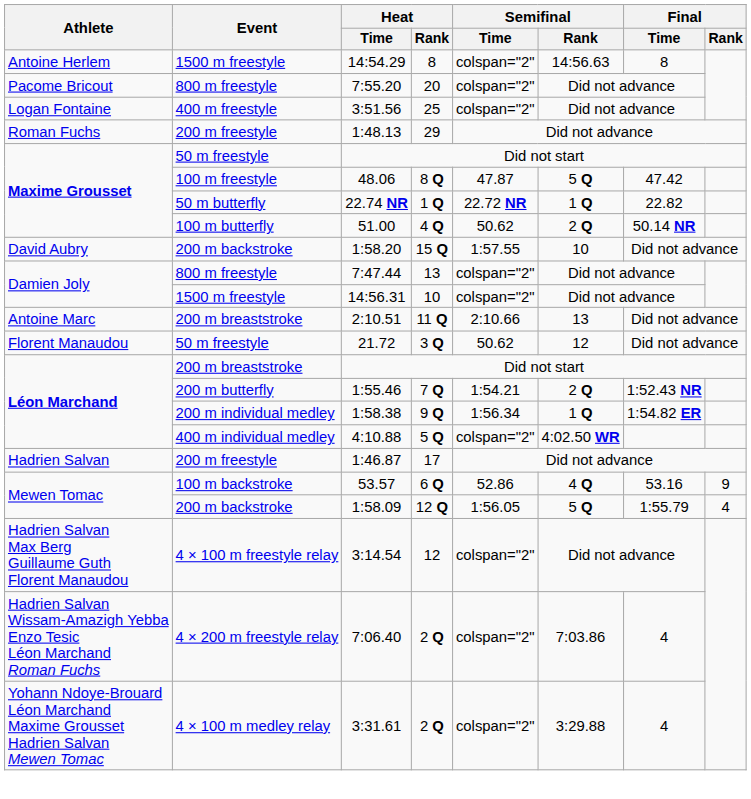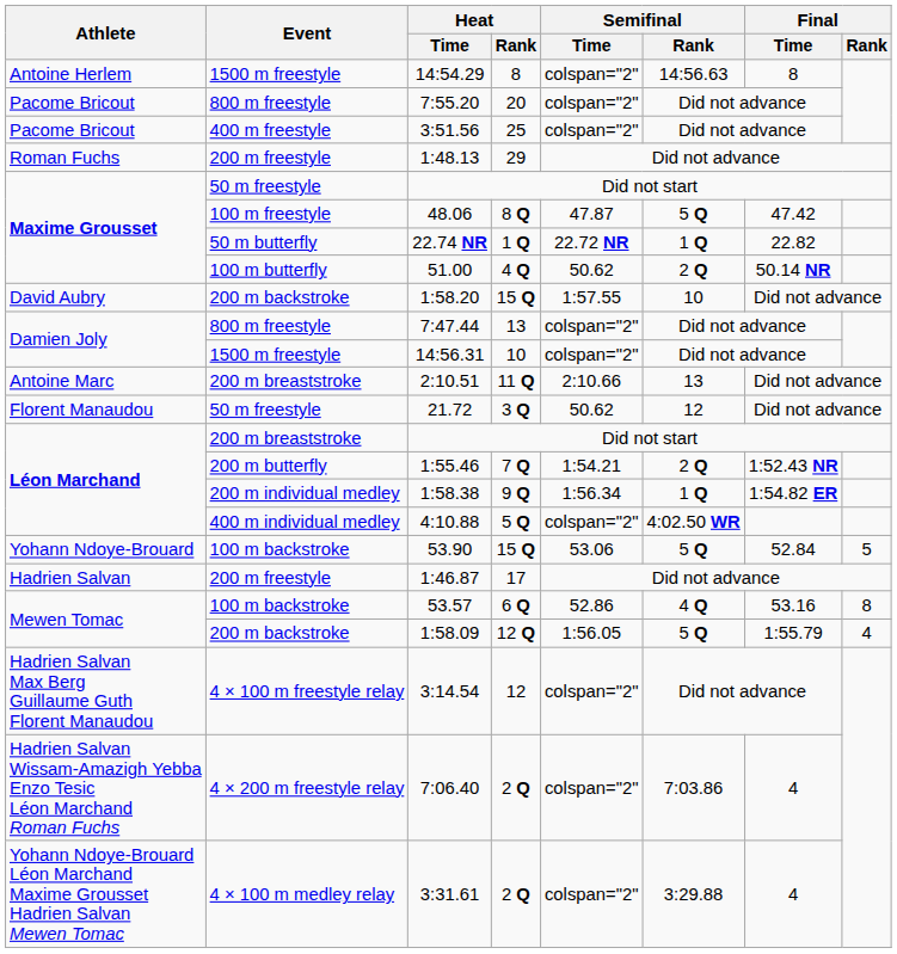3:51.56 | Athlete: Logan Fontaine -> Pacome Bricout
+ row: Yohann Ndoye-Brouard | 100 m backstroke | 53.90 | 15 Q | 53.06 | 5 Q | 52.84 | 5
53.57 | Final / Rank: 9 -> 8
